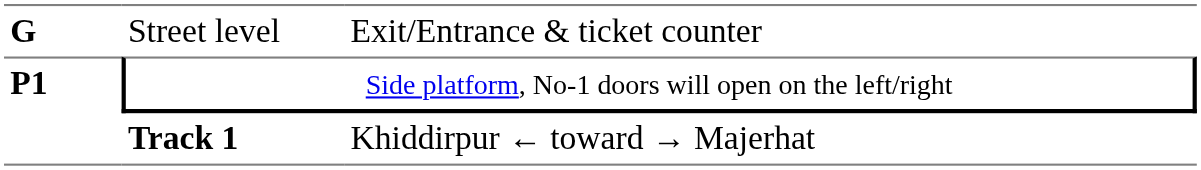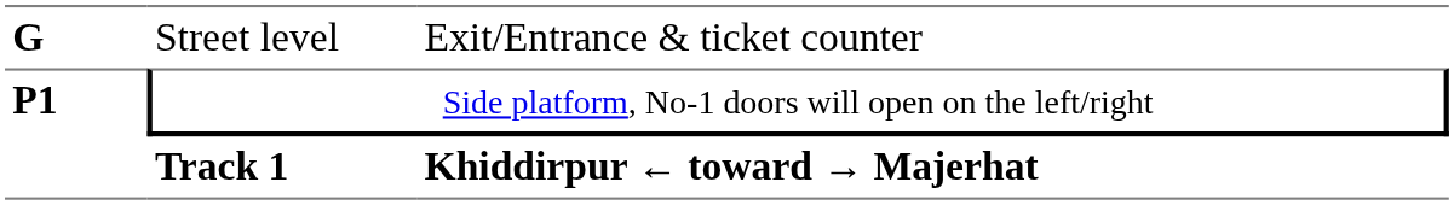Track 1 | column 3: normal -> bold
